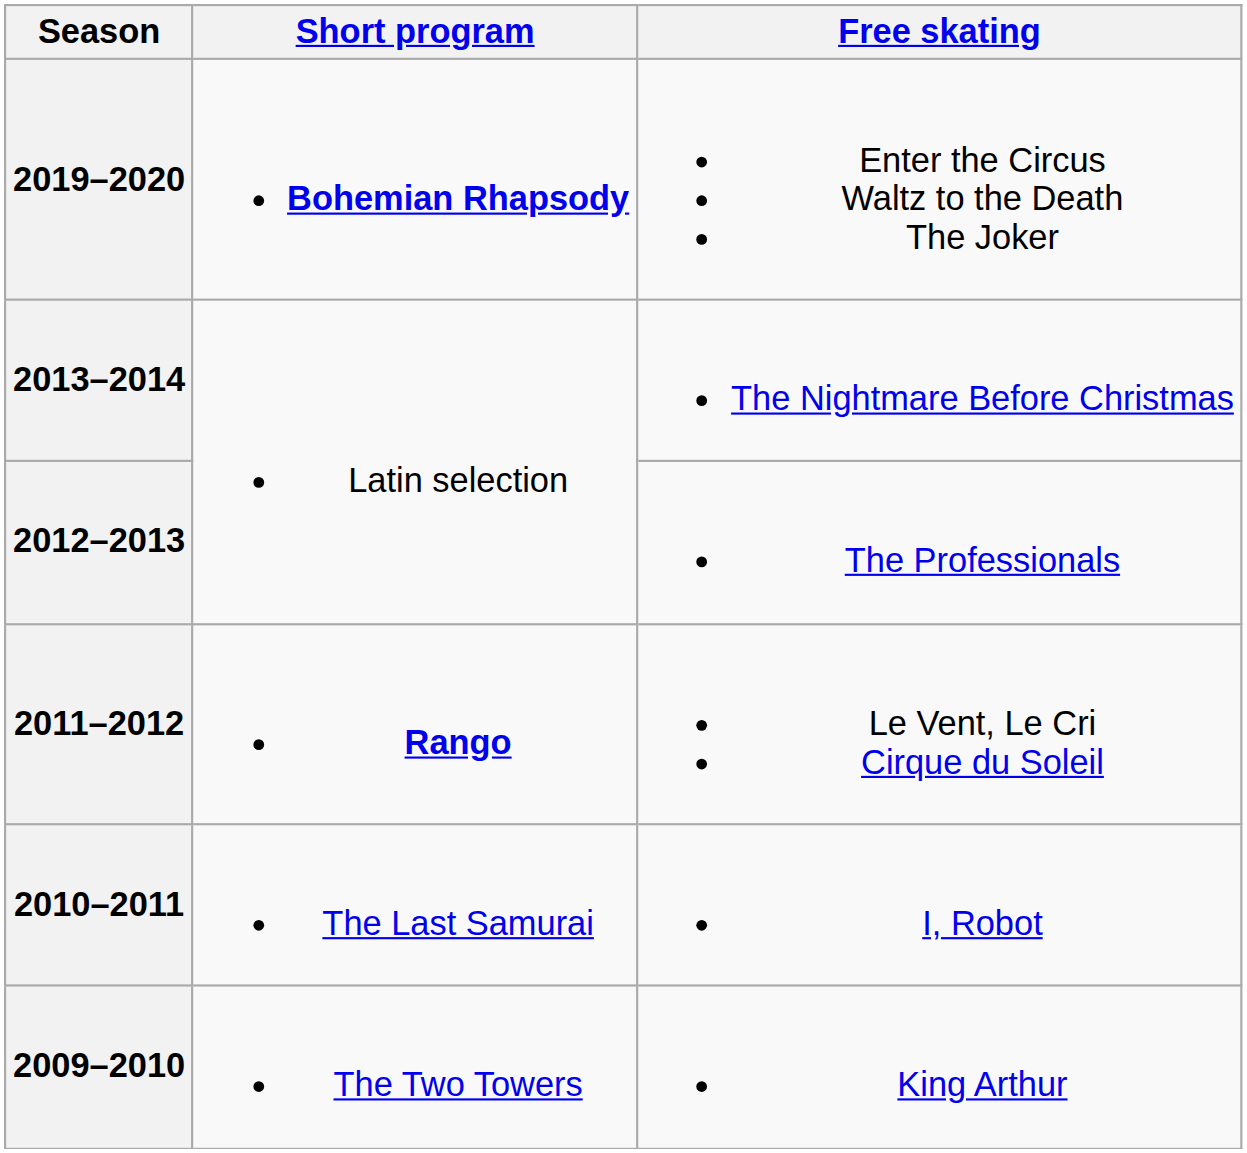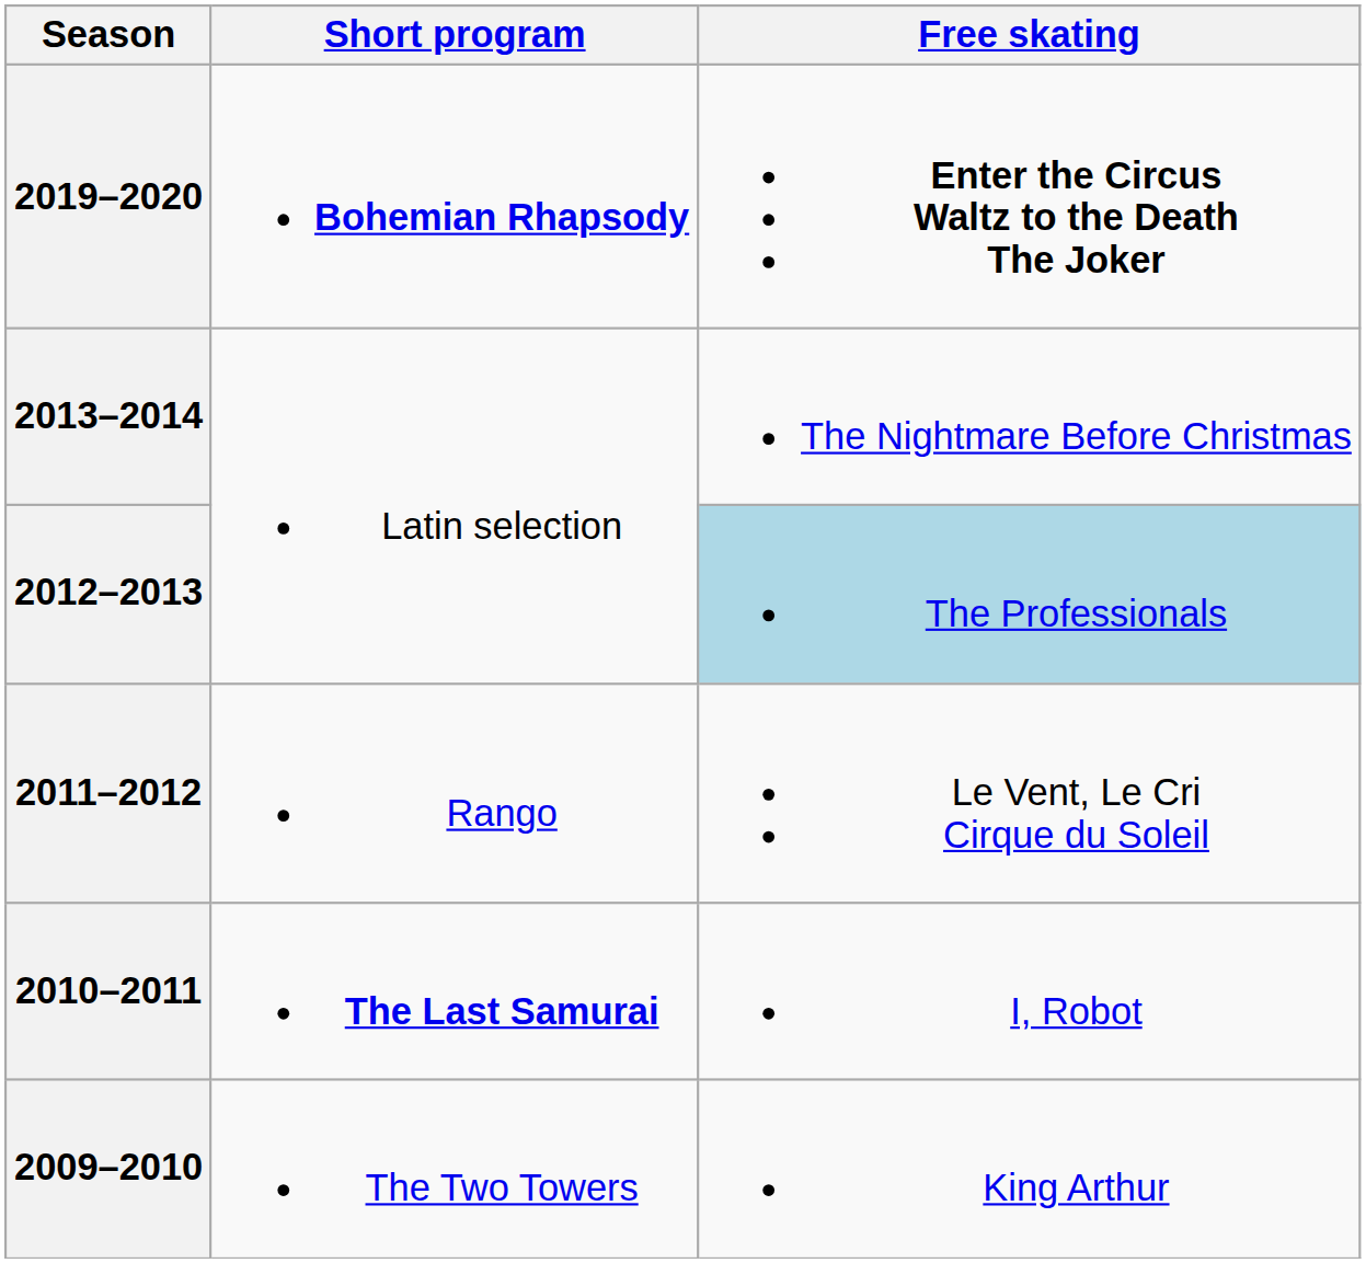2019–2020 | Free skating: normal -> bold
2012–2013 | Free skating: no background -> lightblue background
2011–2012 | Short program: bold -> normal
2010–2011 | Short program: normal -> bold
